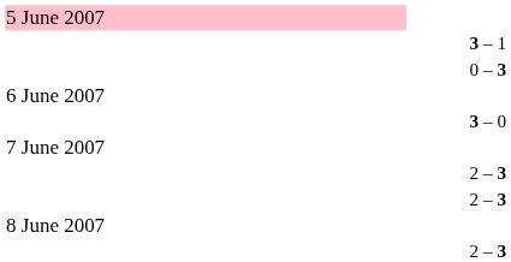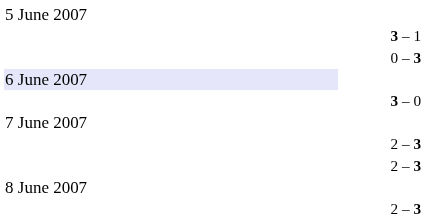5 June 2007 | column 1: pink background -> no background
6 June 2007 | column 1: no background -> lavender background
